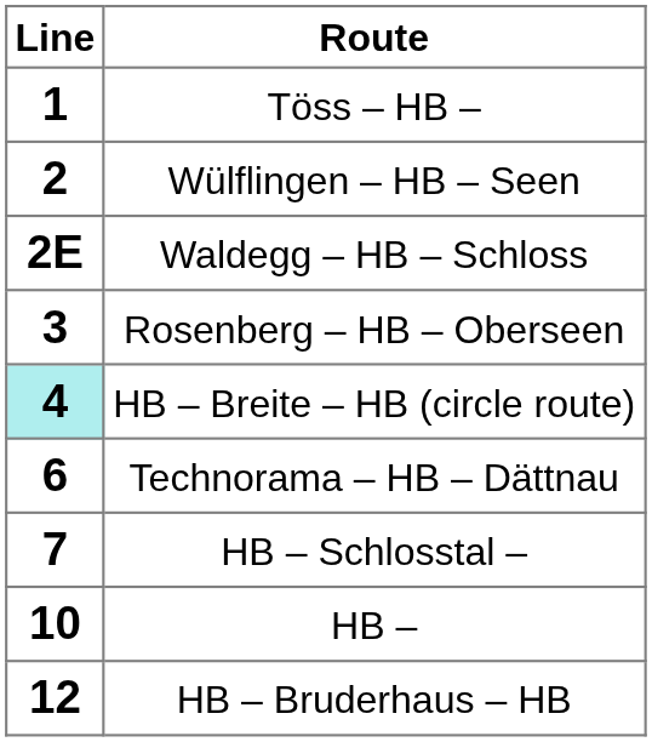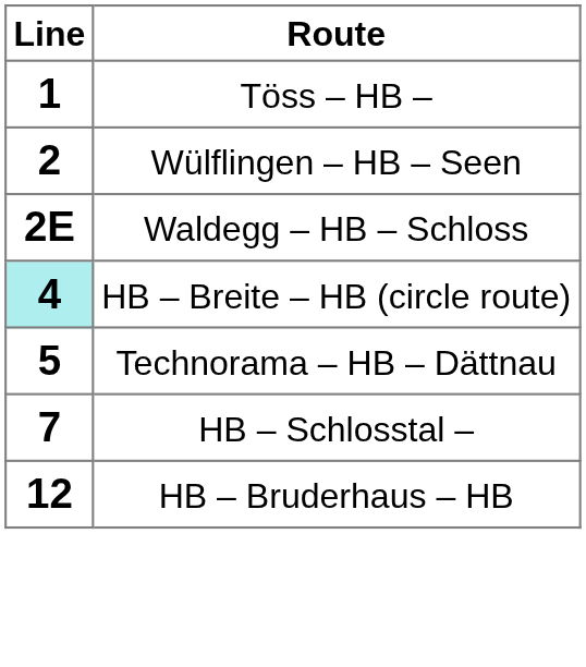- row: 3 | Rosenberg – HB – Oberseen
Technorama – HB – Dättnau | Line: 6 -> 5
- row: 10 | HB –
